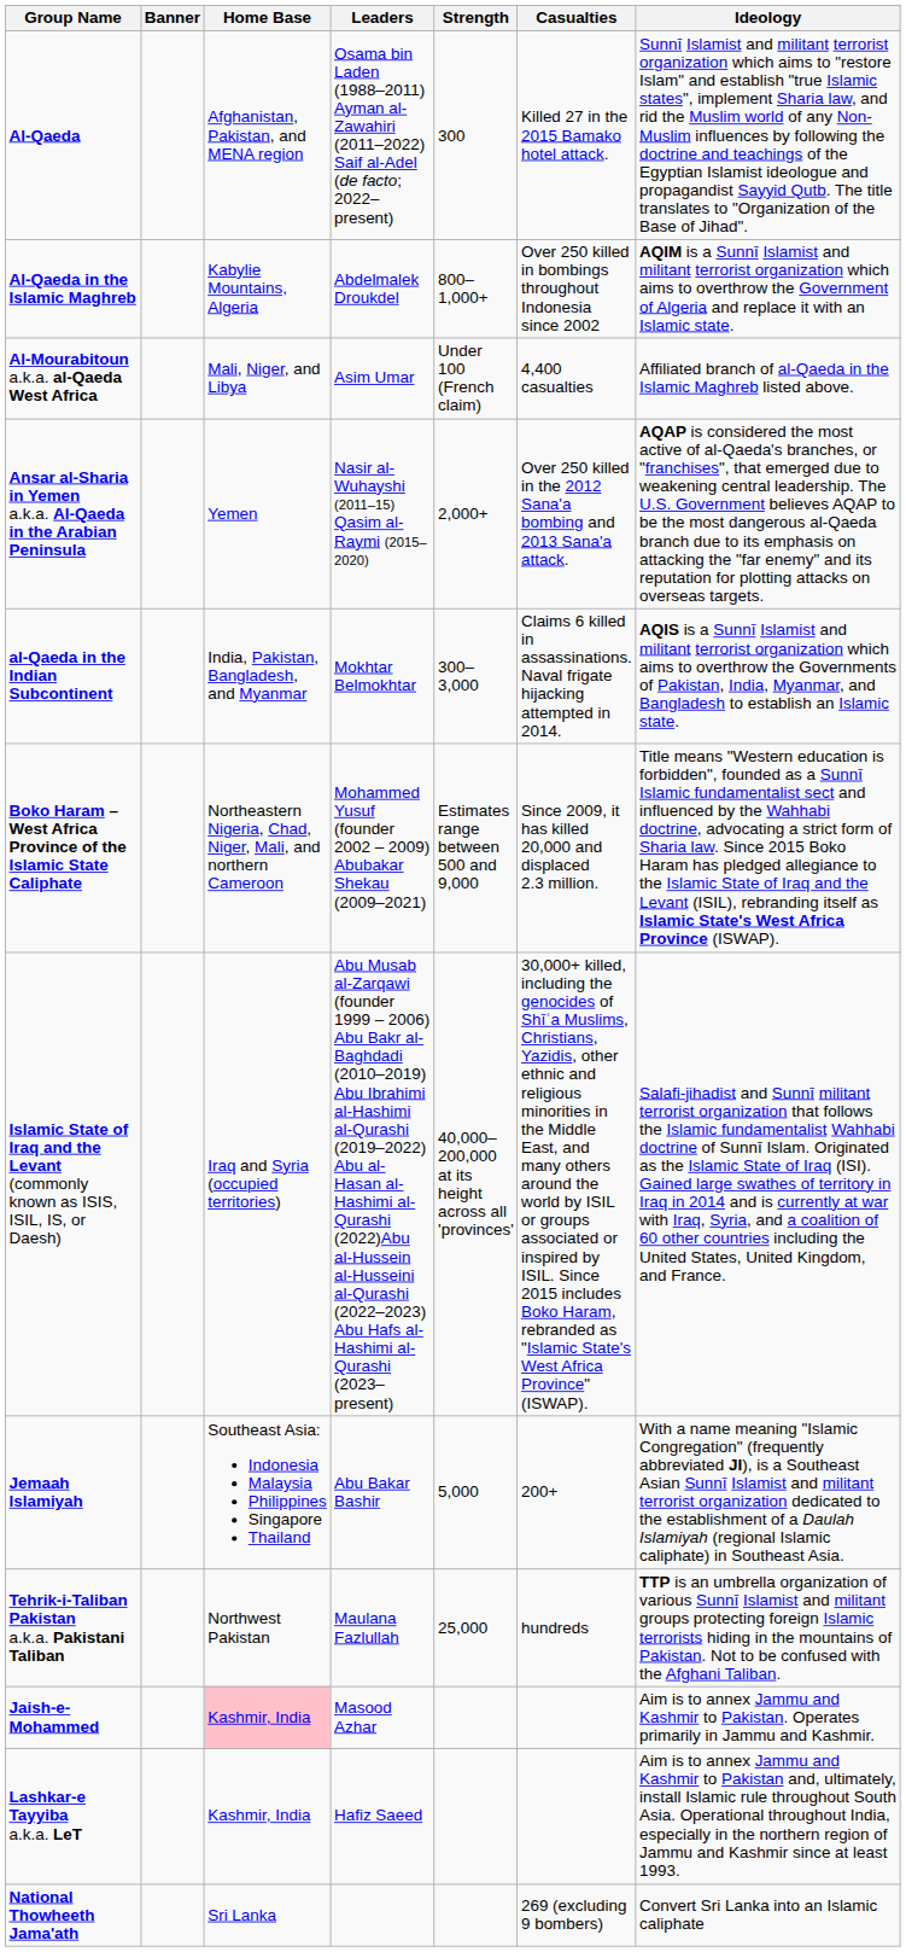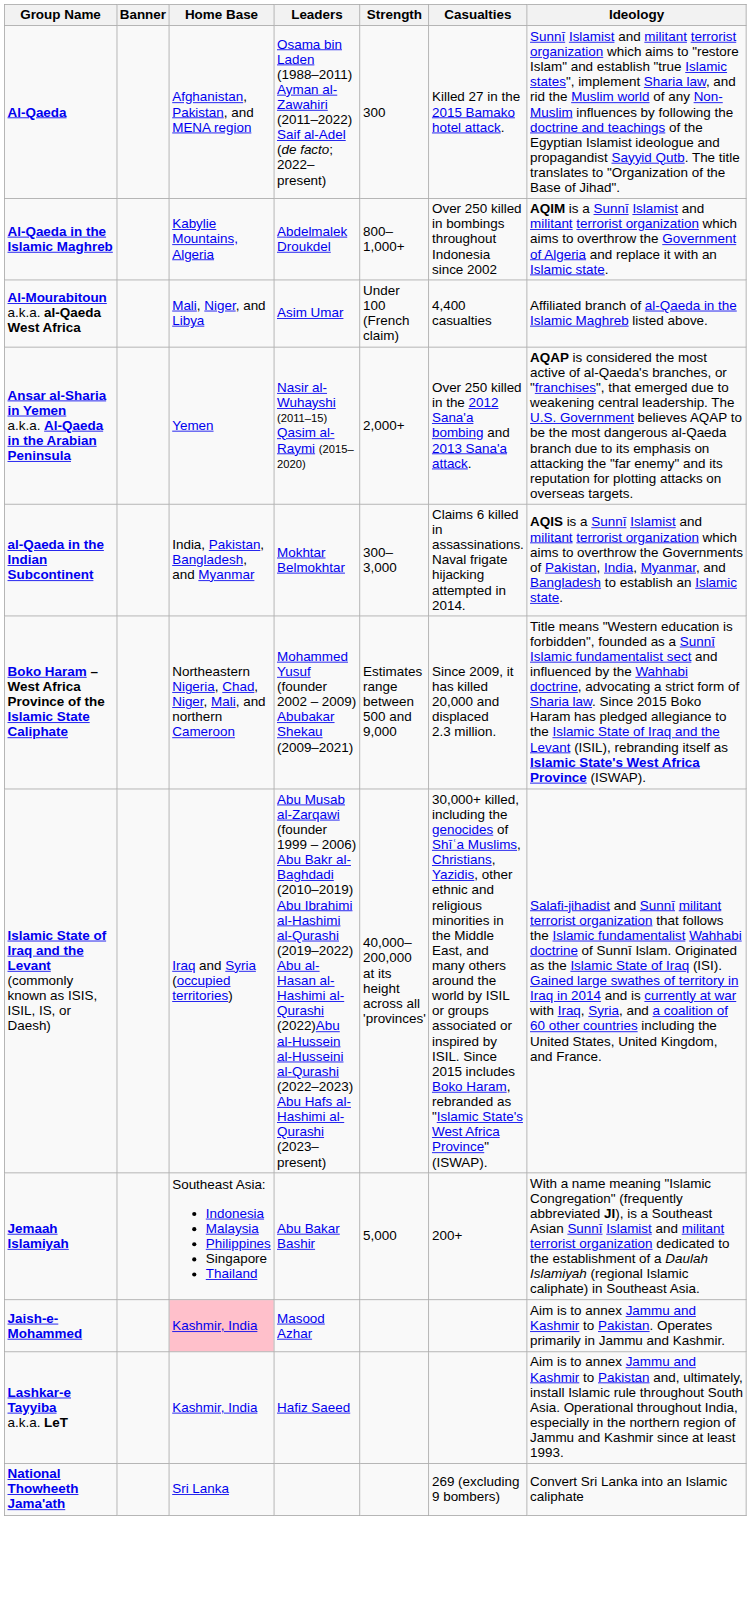- row: Tehrik-i-Taliban Pakistan a.k.a. Pakistani Taliban | Northwest Pakistan | Maulana Fazlullah | 25,000 | hundreds | TTP is an umbrella organization of various Sunnī Islamist and militant groups protecting foreign Islamic terrorists hiding in the mountains of Pakistan. Not to be confused with the Afghani Taliban.
